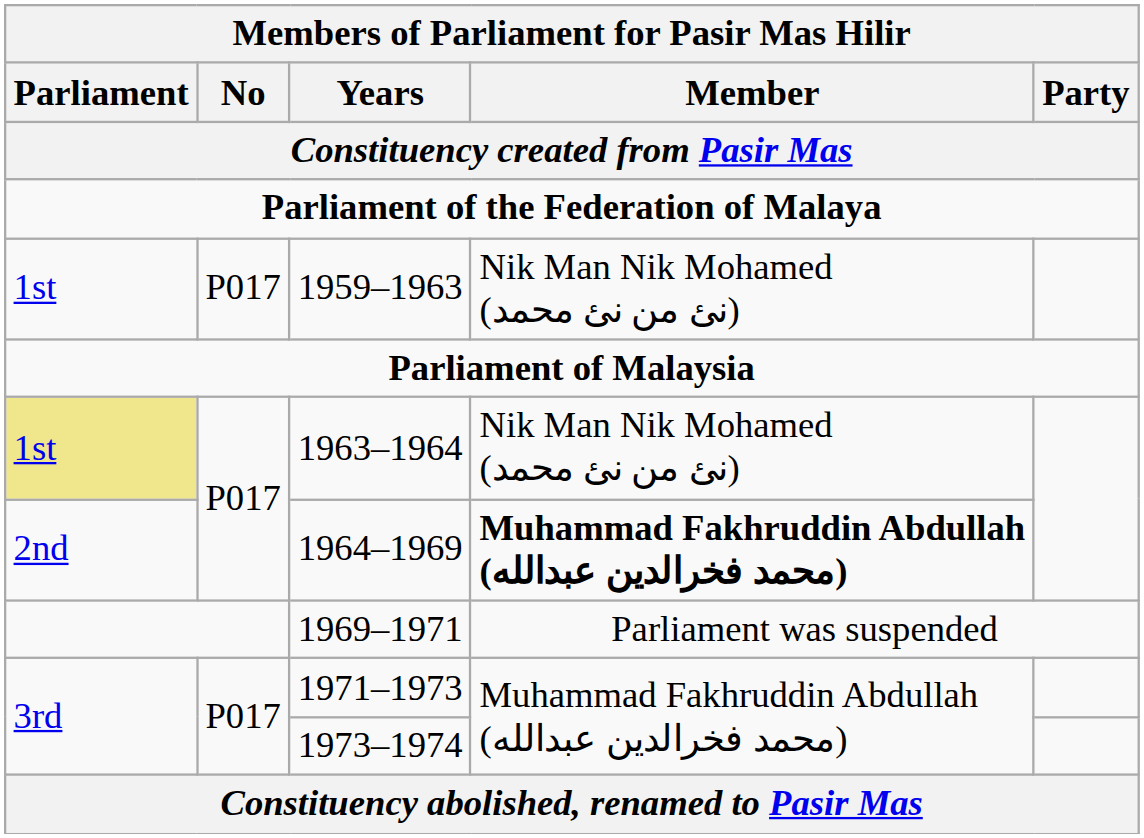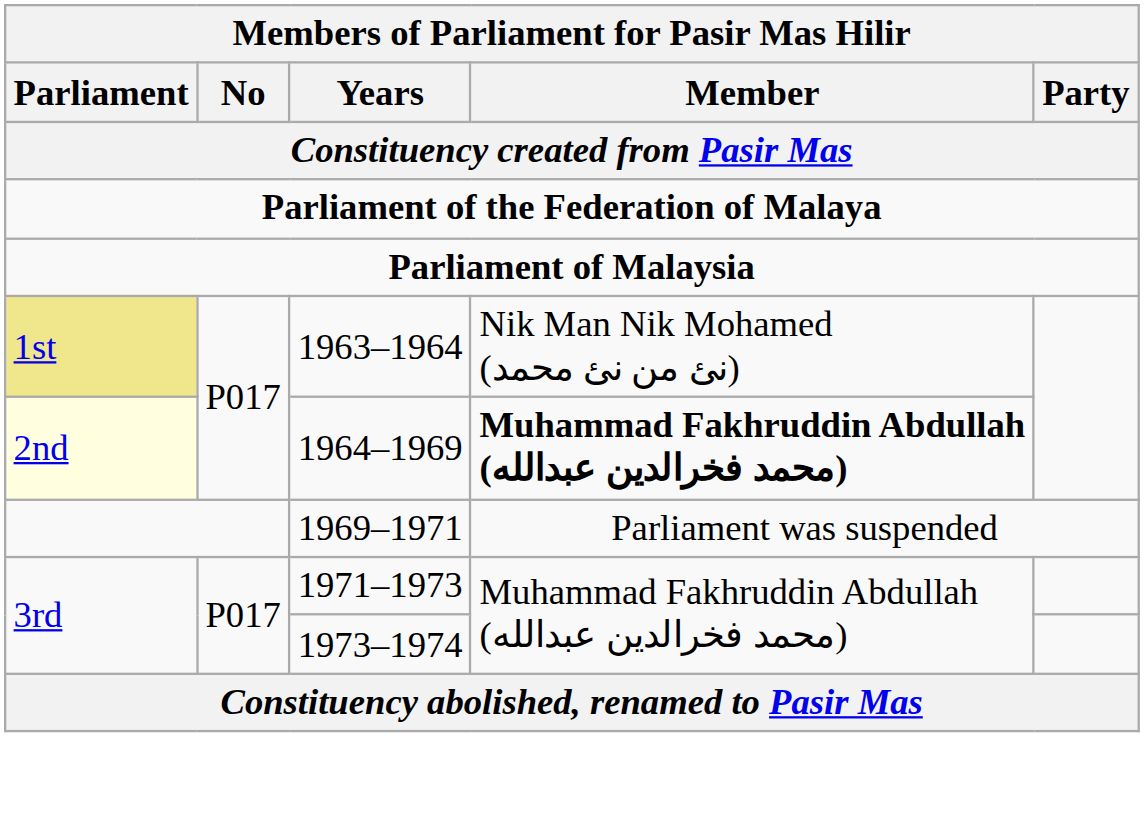- row: 1st | P017 | 1959–1963 | Nik Man Nik Mohamed (نئ من نئ محمد)
1964–1969 | Parliament: no background -> lightyellow background
